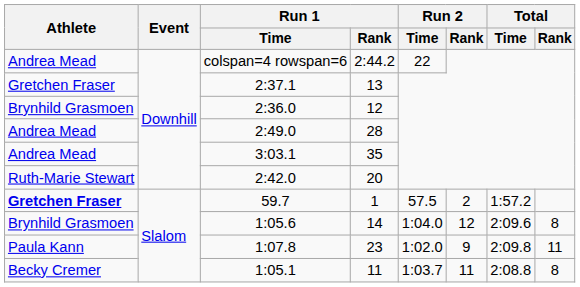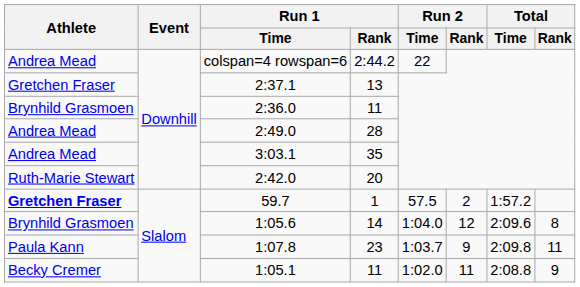2:36.0 | Run 1 / Rank: 12 -> 11
1:07.8 | Run 2 / Time: 1:02.0 -> 1:03.7
1:05.1 | Run 2 / Time: 1:03.7 -> 1:02.0
1:05.1 | Total / Rank: 8 -> 9
